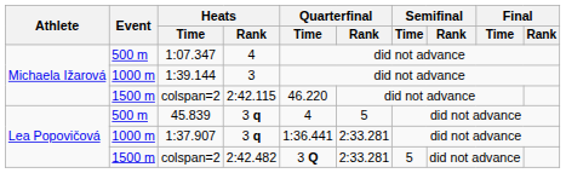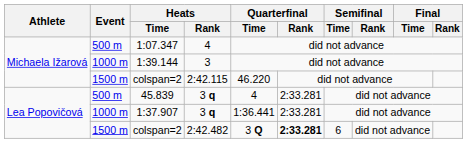45.839 | Quarterfinal / Rank: 5 -> 2:33.281
colspan=2 / 2:42.482 | Quarterfinal / Rank: normal -> bold
colspan=2 / 2:42.482 | Semifinal / Time: 5 -> 6
